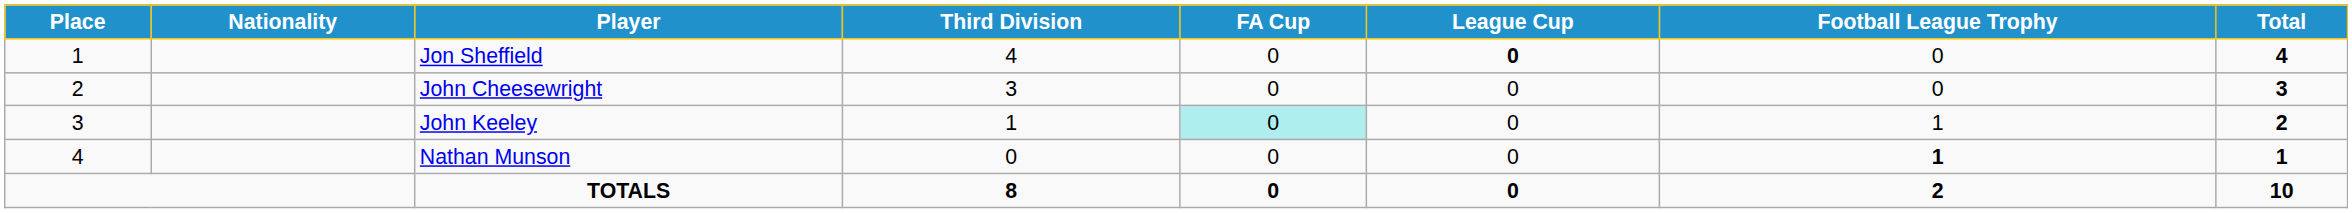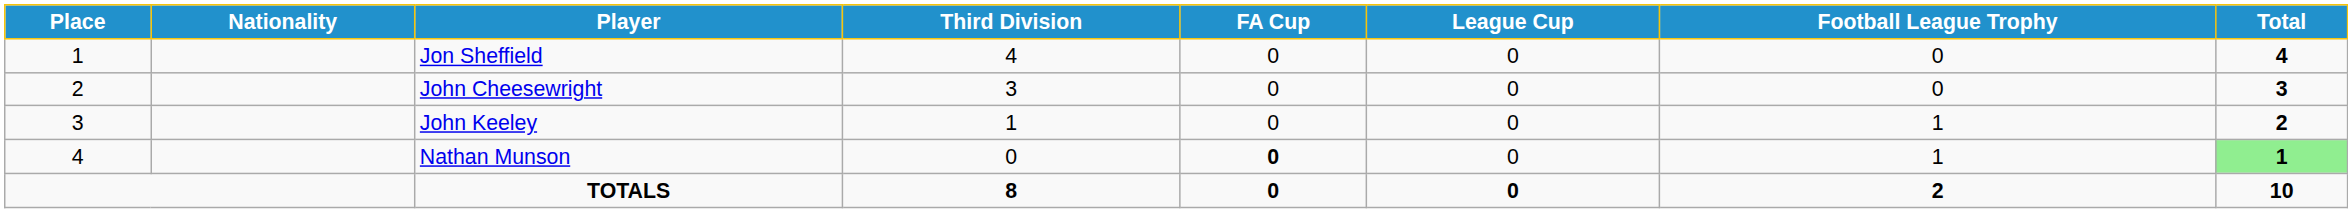Jon Sheffield | League Cup: bold -> normal
John Keeley | FA Cup: paleturquoise background -> no background
Nathan Munson | FA Cup: normal -> bold
Nathan Munson | Football League Trophy: bold -> normal
Nathan Munson | Total: no background -> lightgreen background
